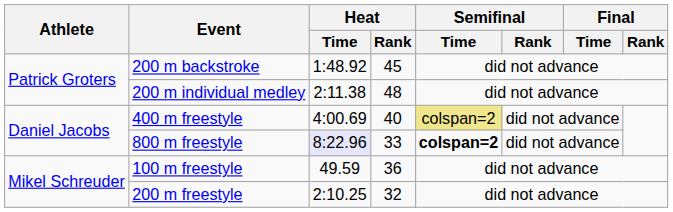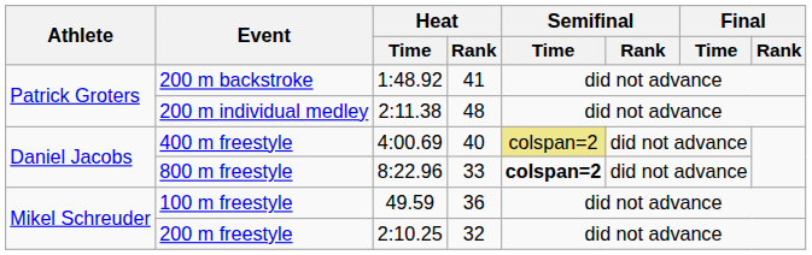200 m backstroke | Heat / Rank: 45 -> 41
800 m freestyle | Heat / Time: lavender background -> no background
